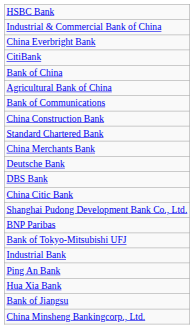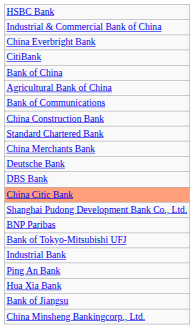row 13 | column 1: no background -> lightsalmon background
